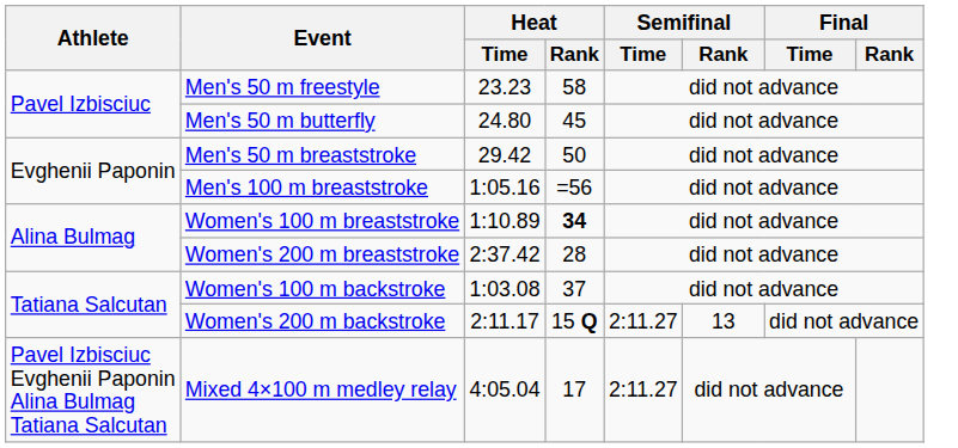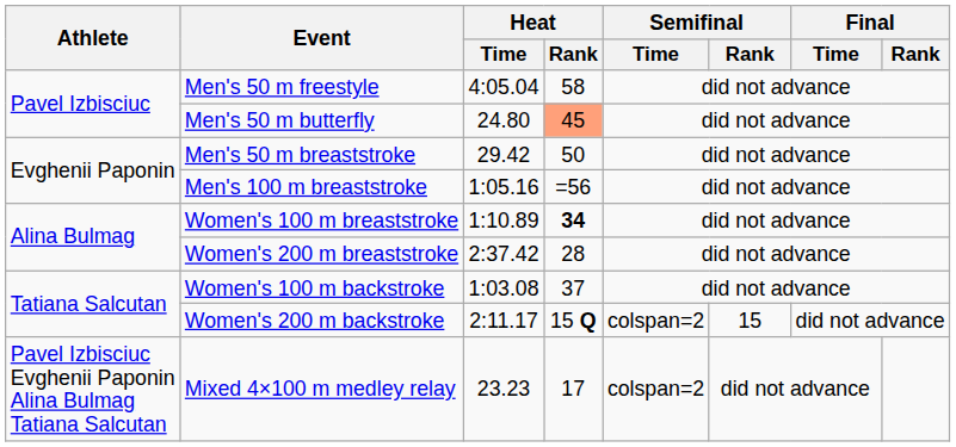Men's 50 m freestyle | Heat / Time: 23.23 -> 4:05.04
Men's 50 m butterfly | Heat / Rank: no background -> lightsalmon background
Women's 200 m backstroke | Semifinal / Time: 2:11.27 -> colspan=2
Women's 200 m backstroke | Semifinal / Rank: 13 -> 15
Mixed 4×100 m medley relay | Heat / Time: 4:05.04 -> 23.23
Mixed 4×100 m medley relay | Semifinal / Time: 2:11.27 -> colspan=2
